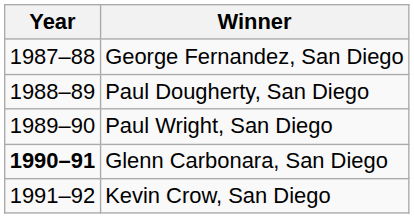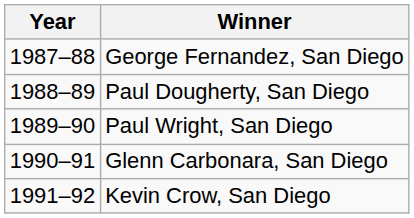Glenn Carbonara, San Diego | Year: bold -> normal
